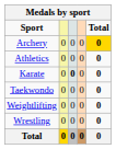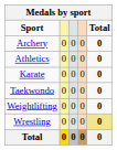Archery | Total: gold background -> no background
Karate | column 3: bold -> normal
Wrestling | Total: no background -> khaki background
